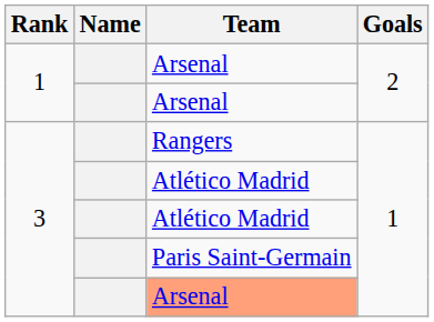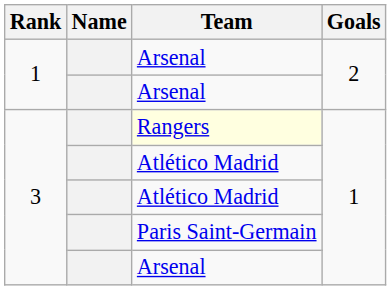Rangers | Team: no background -> lightyellow background
3 / Arsenal | Team: lightsalmon background -> no background
